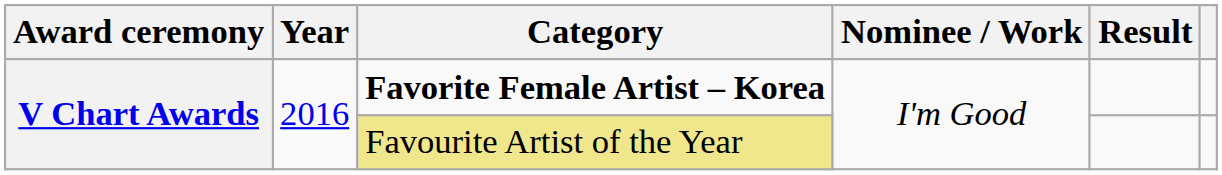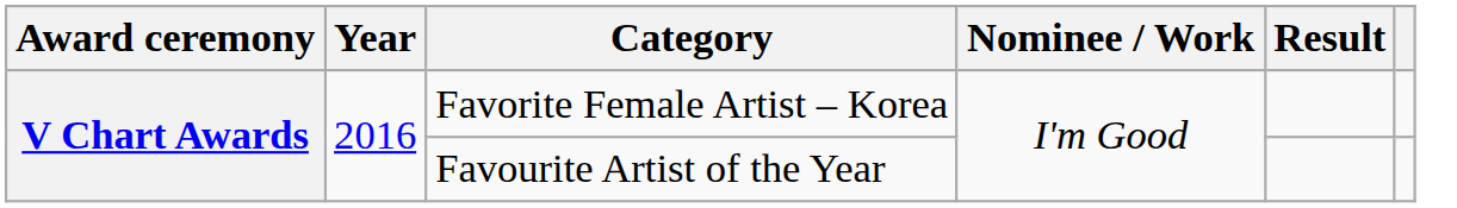Favorite Female Artist – Korea | Category: bold -> normal
Favourite Artist of the Year | Category: khaki background -> no background
